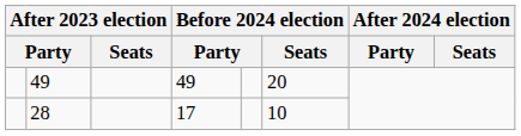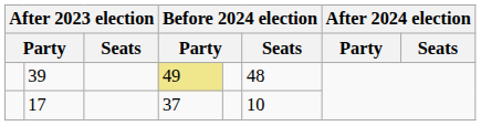row 3 | column 2: 49 -> 39
row 3 | column 4: no background -> khaki background
row 3 | Before 2024 election / Seats: 20 -> 48
row 4 | column 2: 28 -> 17
row 4 | column 4: 17 -> 37
